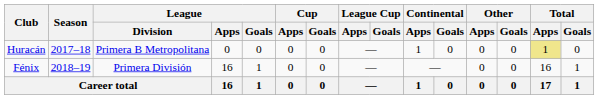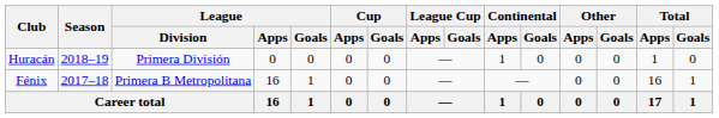Huracán | Season: 2017–18 -> 2018–19
Huracán | League / Division: Primera B Metropolitana -> Primera División
Huracán | Total / Apps: khaki background -> no background
Fénix | Season: 2018–19 -> 2017–18
Fénix | League / Division: Primera División -> Primera B Metropolitana
